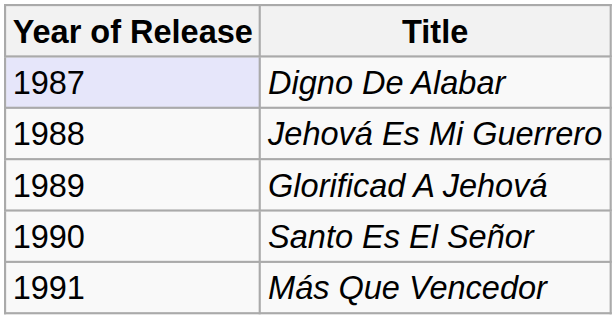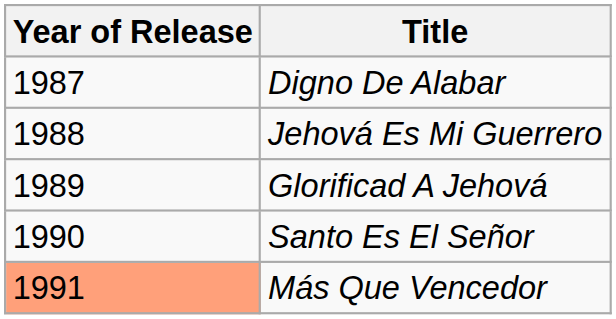Digno De Alabar | Year of Release: lavender background -> no background
Más Que Vencedor | Year of Release: no background -> lightsalmon background
